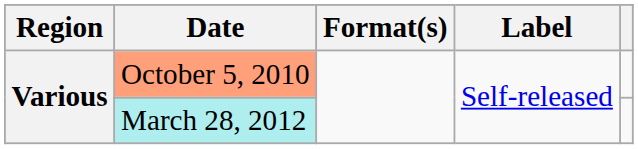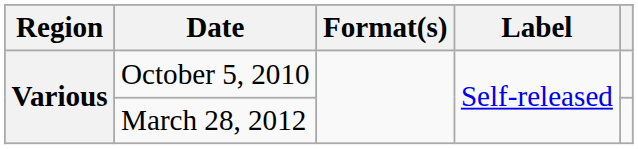October 5, 2010 | Date: lightsalmon background -> no background
March 28, 2012 | Date: paleturquoise background -> no background
